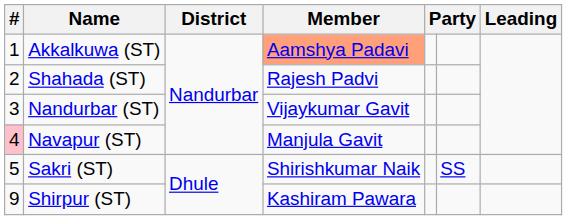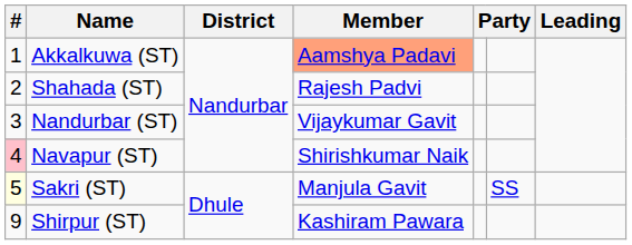Navapur (ST) | Member: Manjula Gavit -> Shirishkumar Naik
Sakri (ST) | #: no background -> lightyellow background
Sakri (ST) | Member: Shirishkumar Naik -> Manjula Gavit
